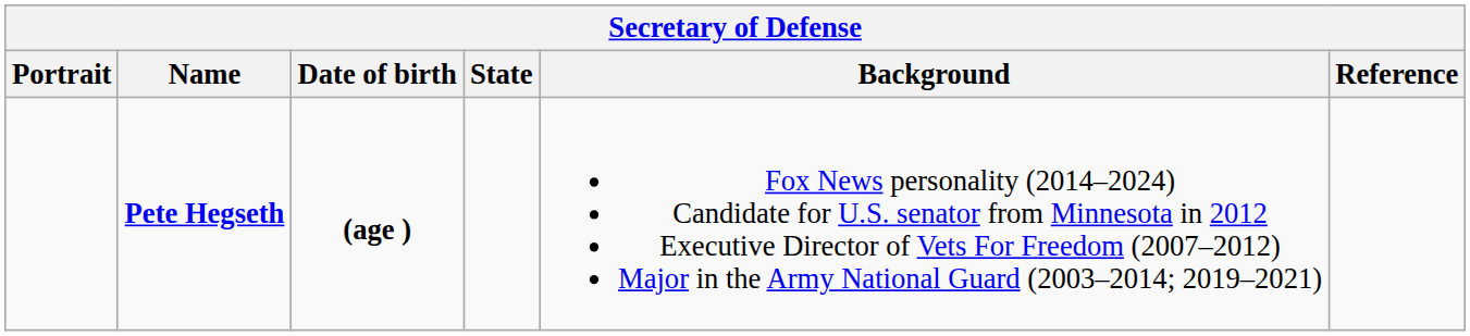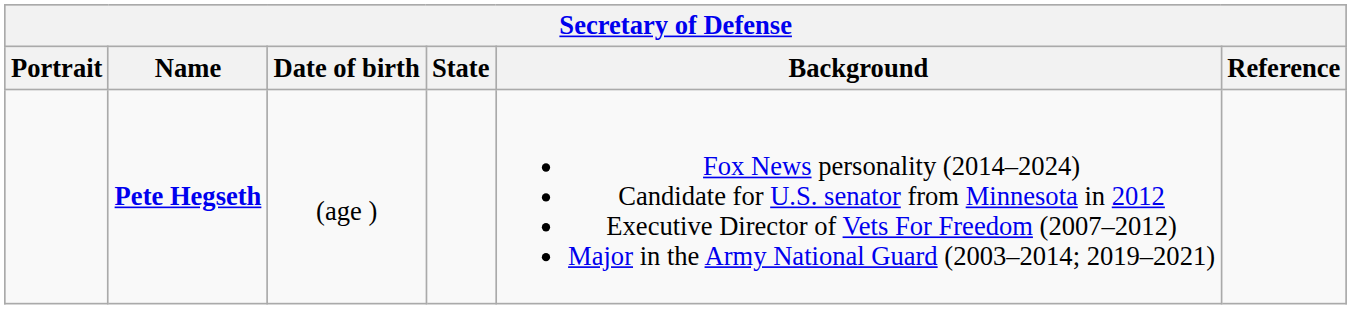Pete Hegseth | Date of birth: bold -> normal
